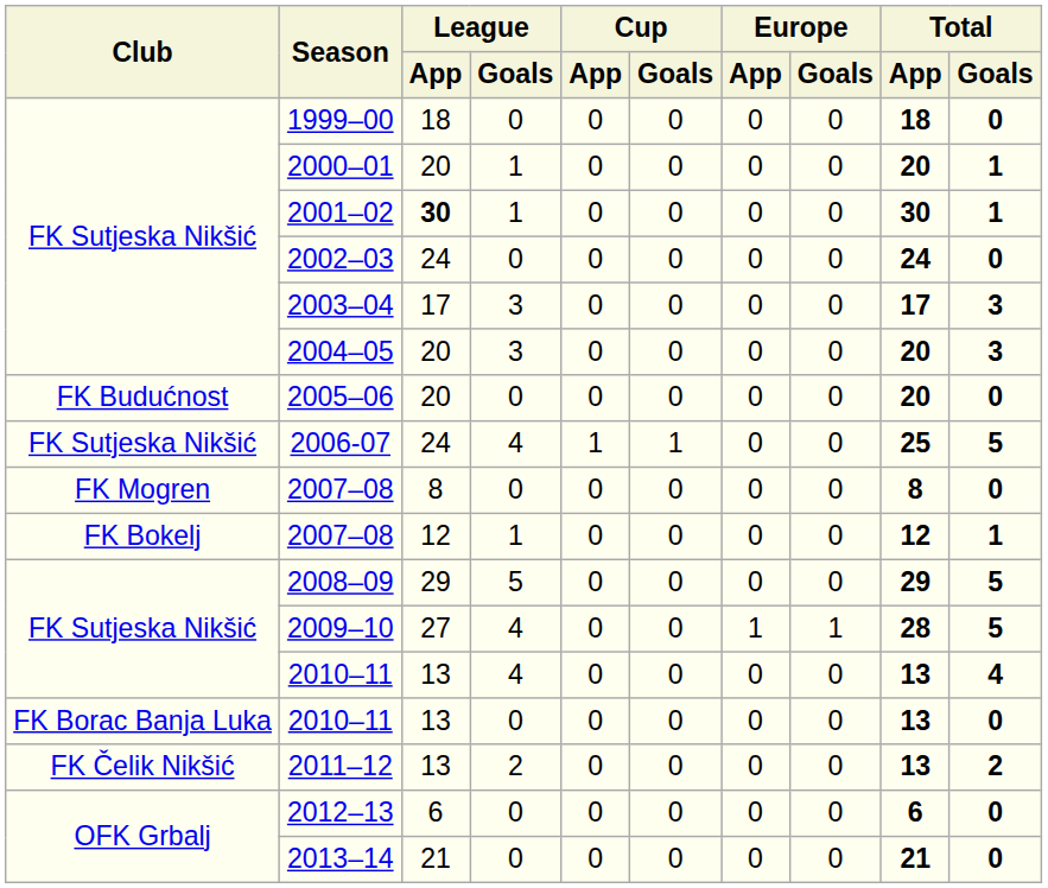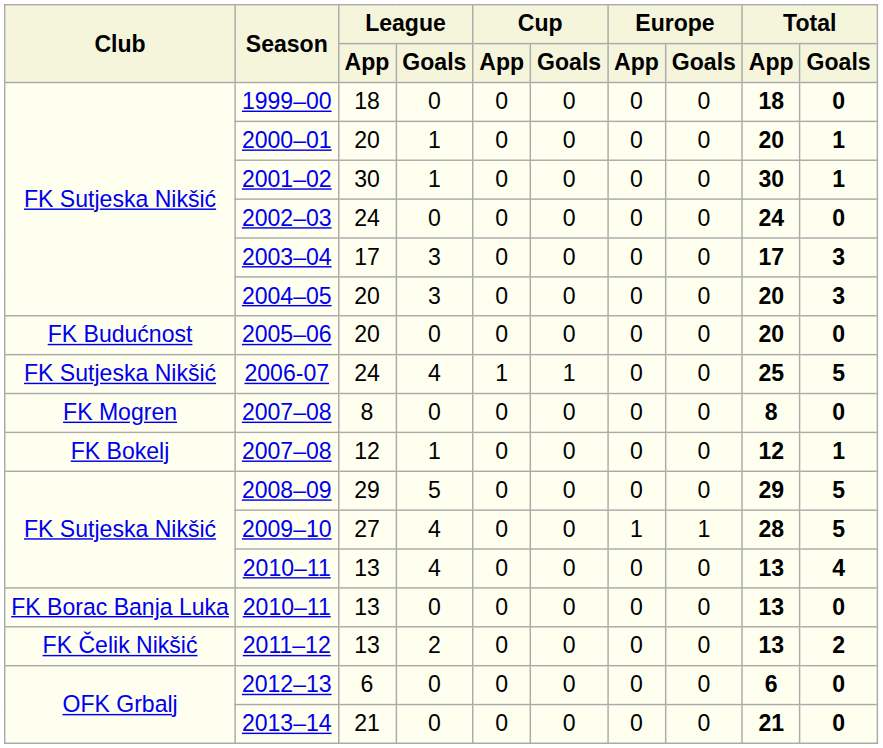2001–02 | League / App: bold -> normal
